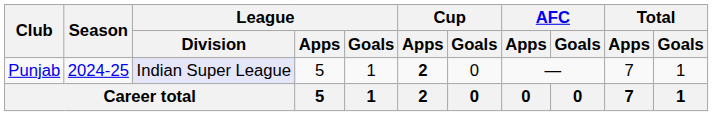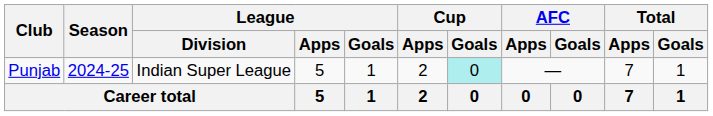Punjab | League / Division: lavender background -> no background
Punjab | Cup / Apps: bold -> normal
Punjab | Cup / Goals: no background -> paleturquoise background
